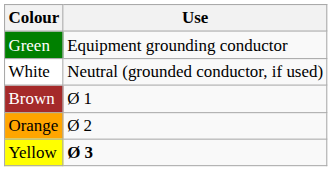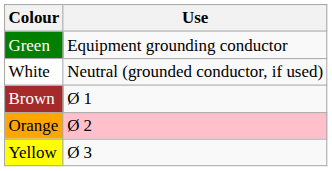Orange | Use: no background -> pink background
Yellow | Use: bold -> normal
